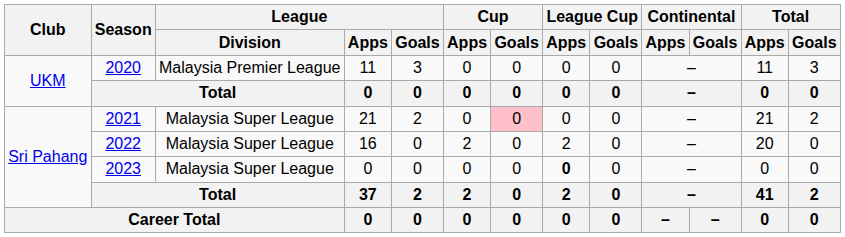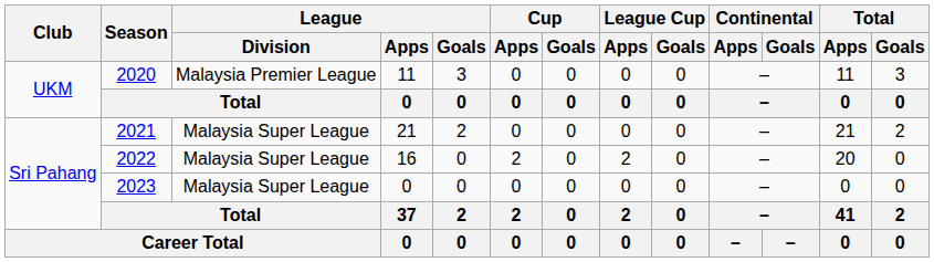2021 | Cup / Goals: pink background -> no background
2023 | League Cup / Apps: bold -> normal
